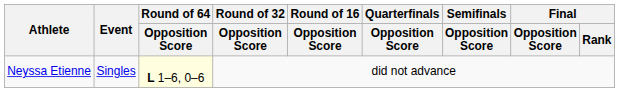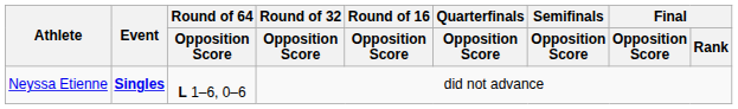Neyssa Etienne | Event: normal -> bold
Neyssa Etienne | Round of 64 / Opposition Score: lightyellow background -> no background
